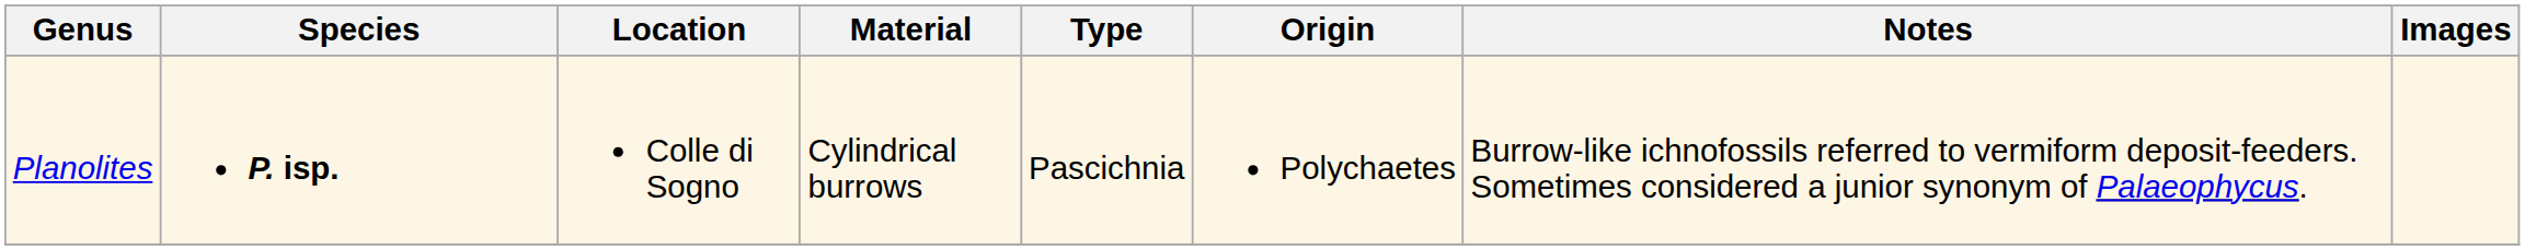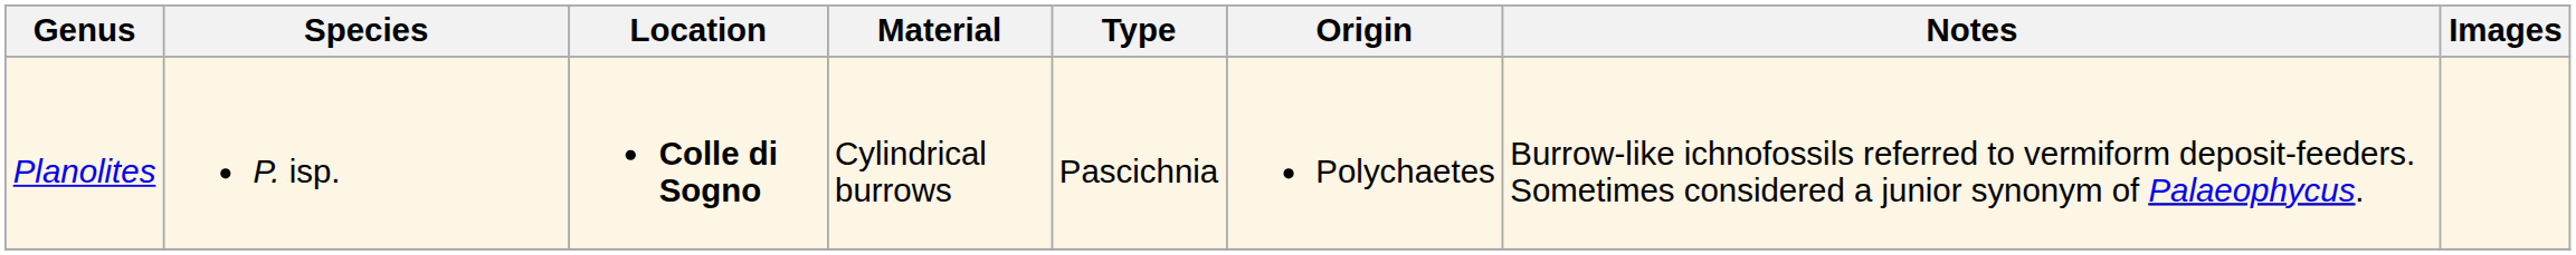Planolites | Species: bold -> normal
Planolites | Location: normal -> bold
